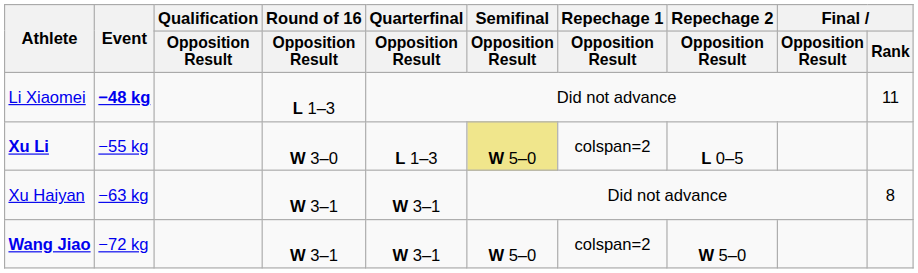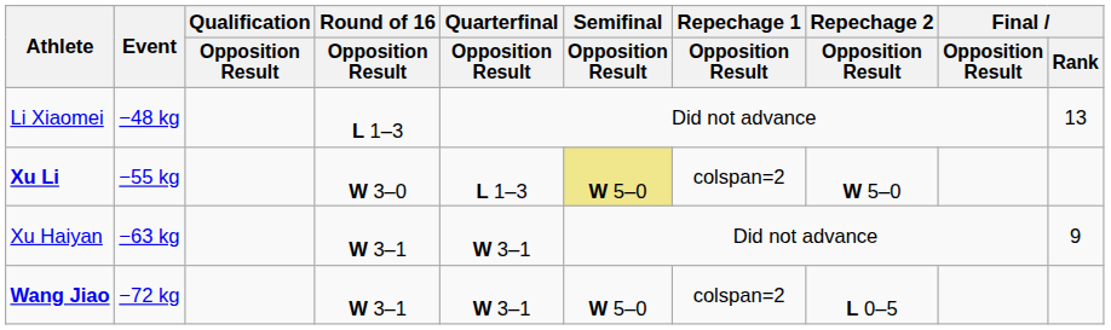Li Xiaomei | Event: bold -> normal
Li Xiaomei | Final / Rank: 11 -> 13
Xu Li | Repechage 2 / Opposition Result: L 0–5 -> W 5–0
Xu Haiyan | Final / Rank: 8 -> 9
Wang Jiao | Repechage 2 / Opposition Result: W 5–0 -> L 0–5
